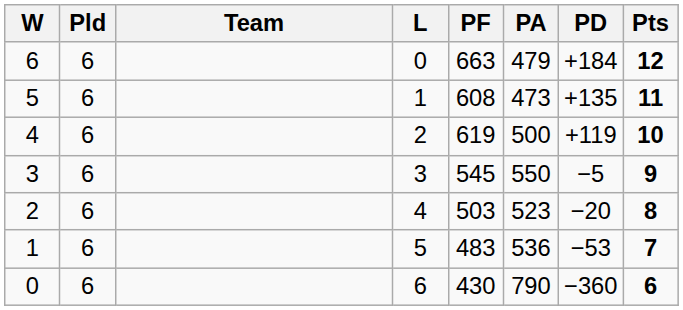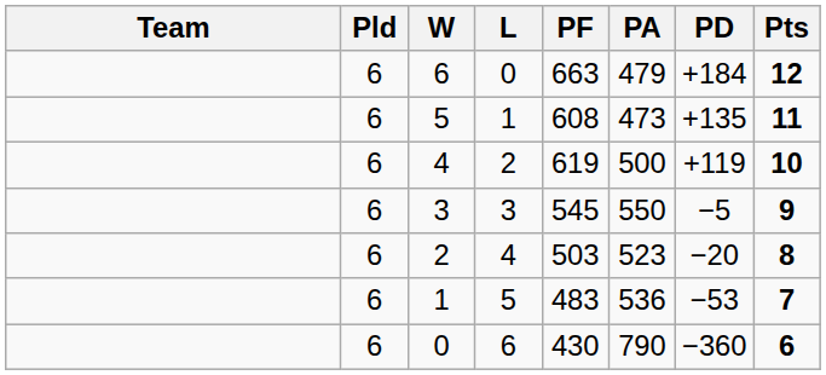columns swapped: Team <-> W
